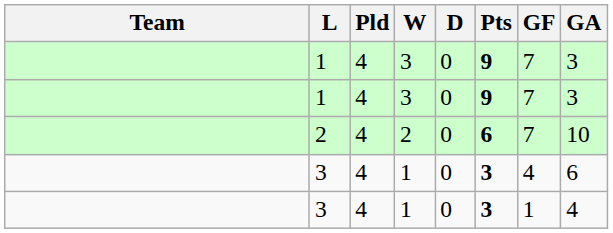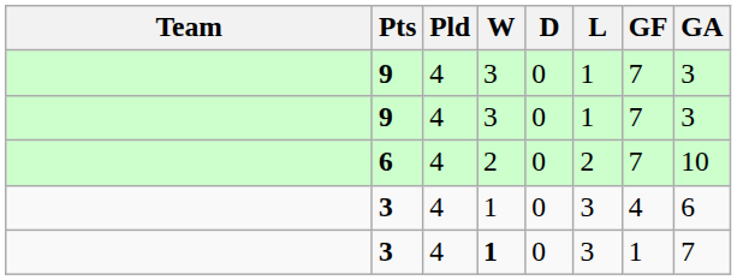columns swapped: Pts <-> L
row 6 | W: normal -> bold
row 6 | GA: 4 -> 7
